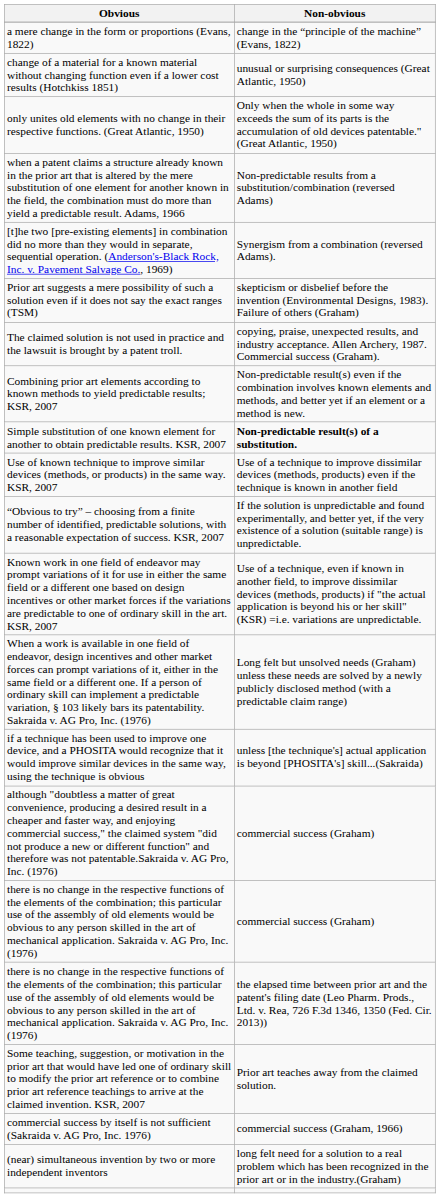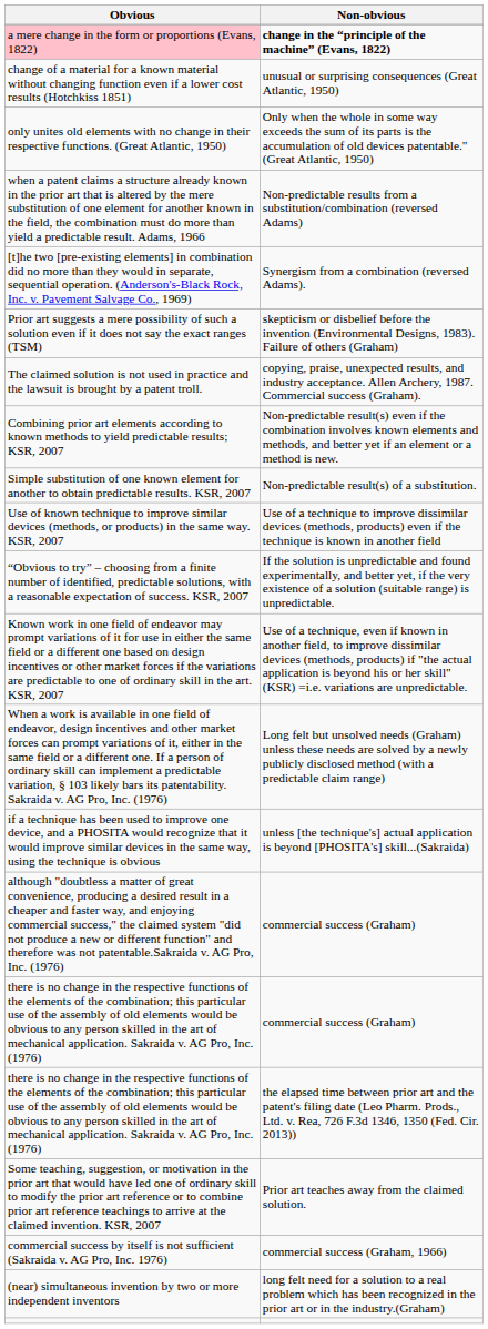row 2 | Obvious: no background -> pink background
row 2 | Non-obvious: normal -> bold
row 10 | Non-obvious: bold -> normal
